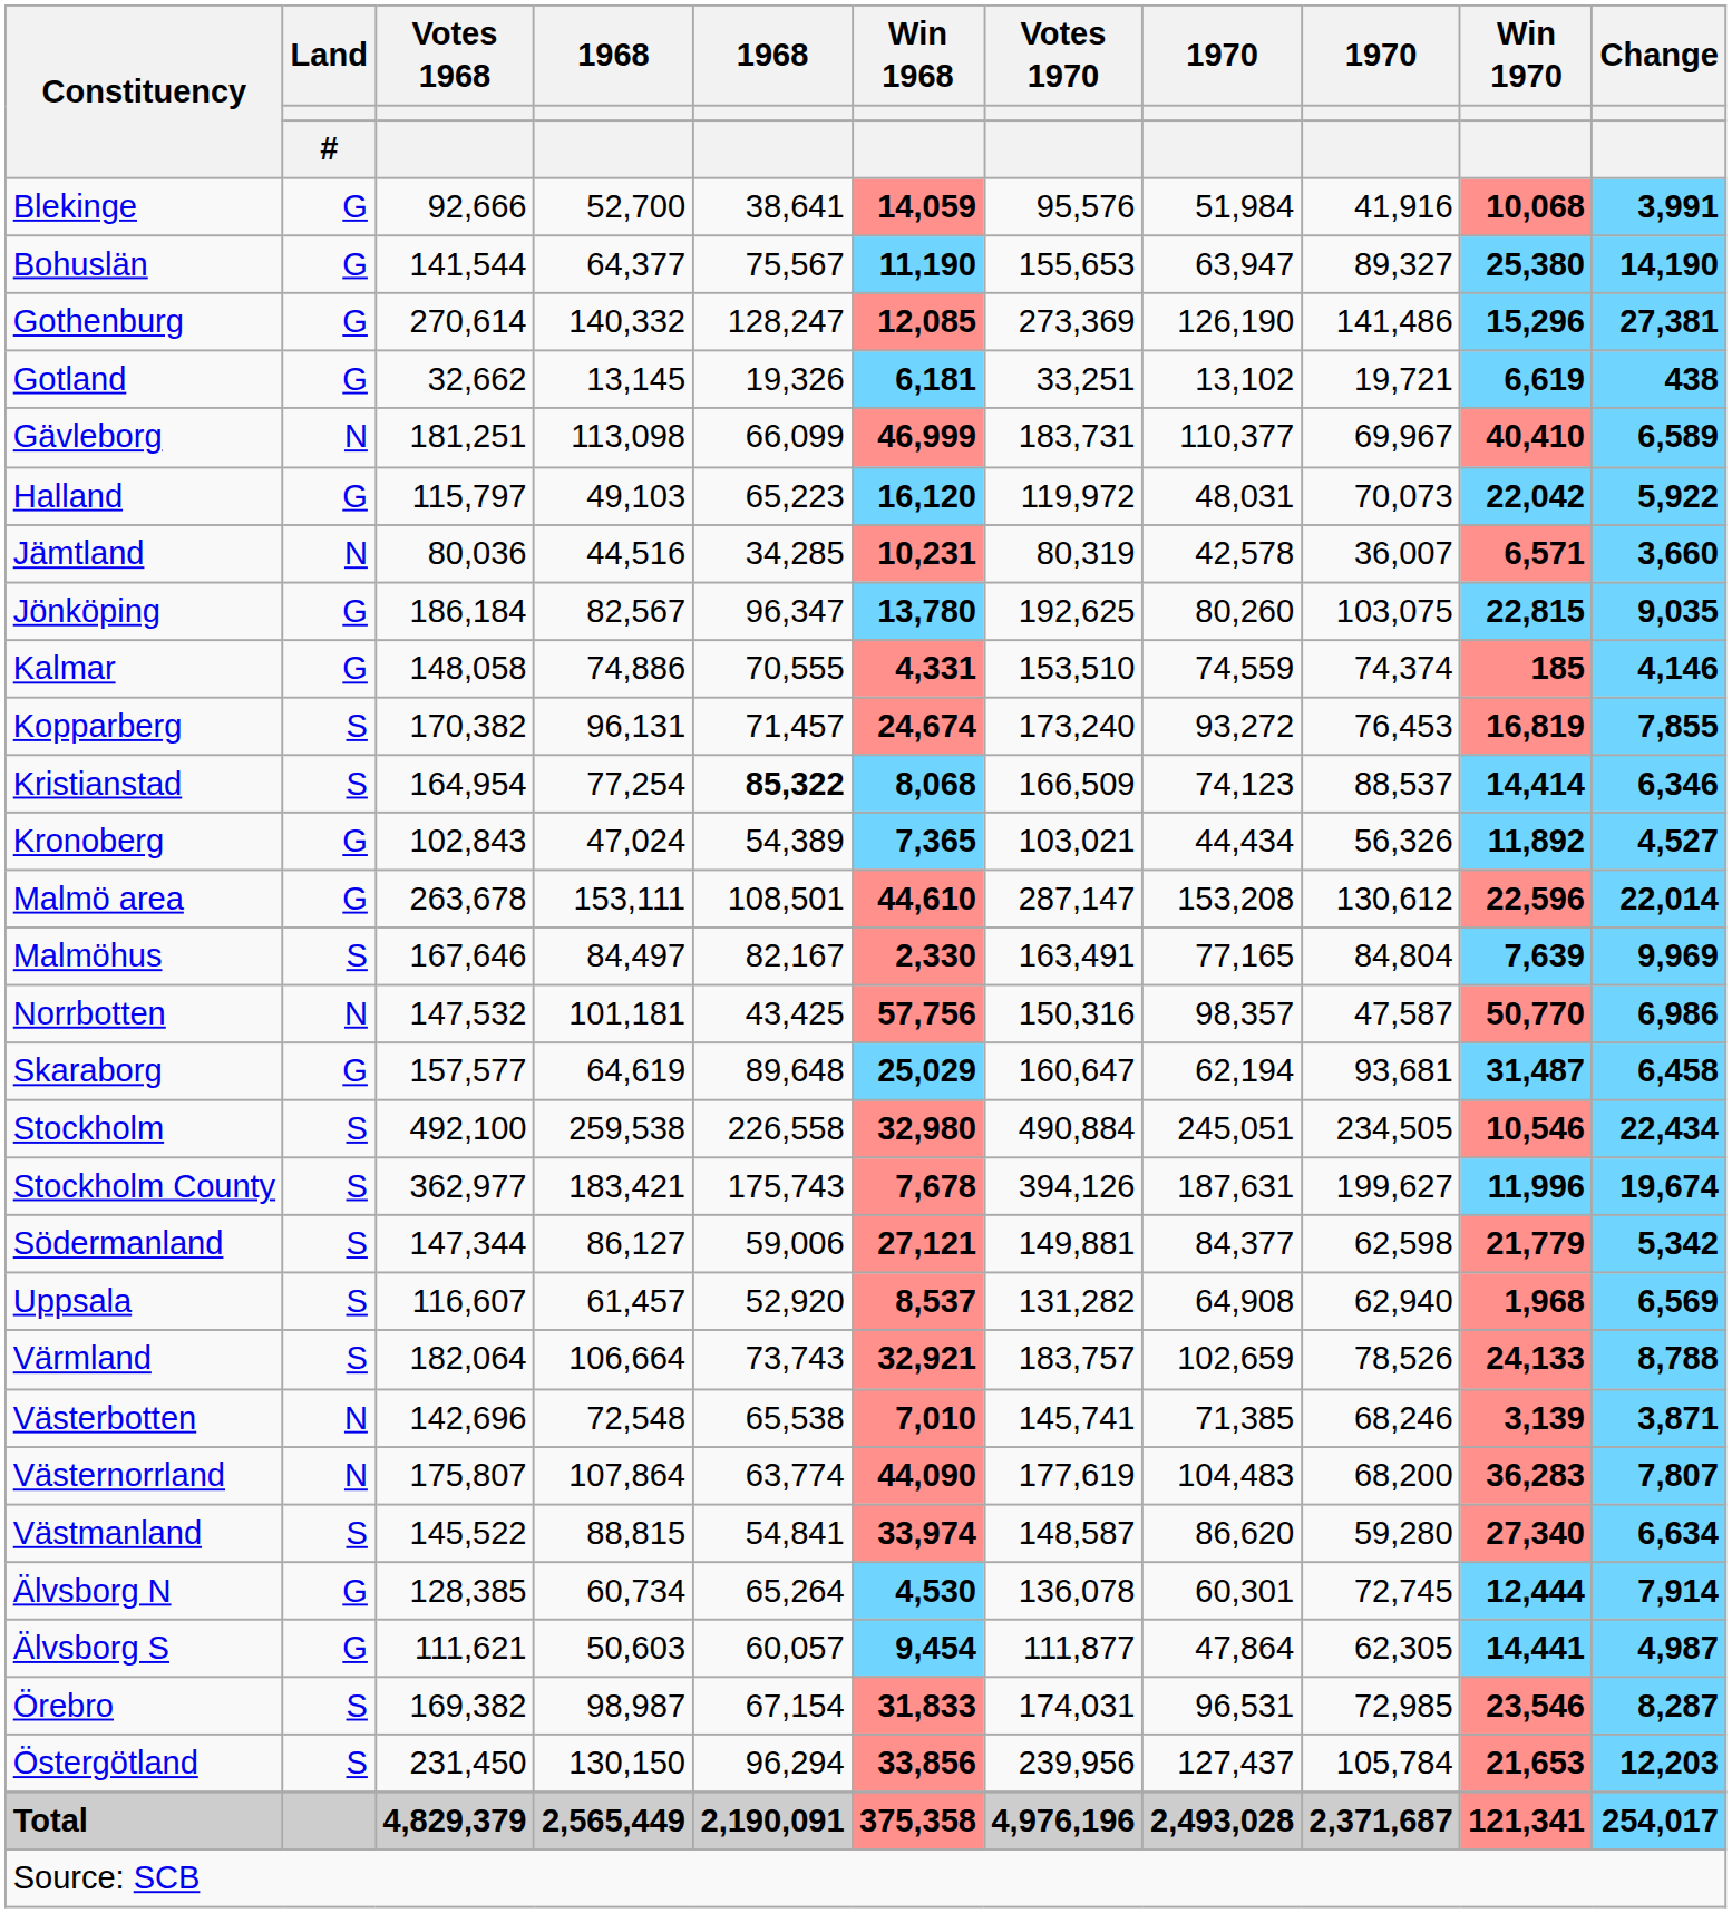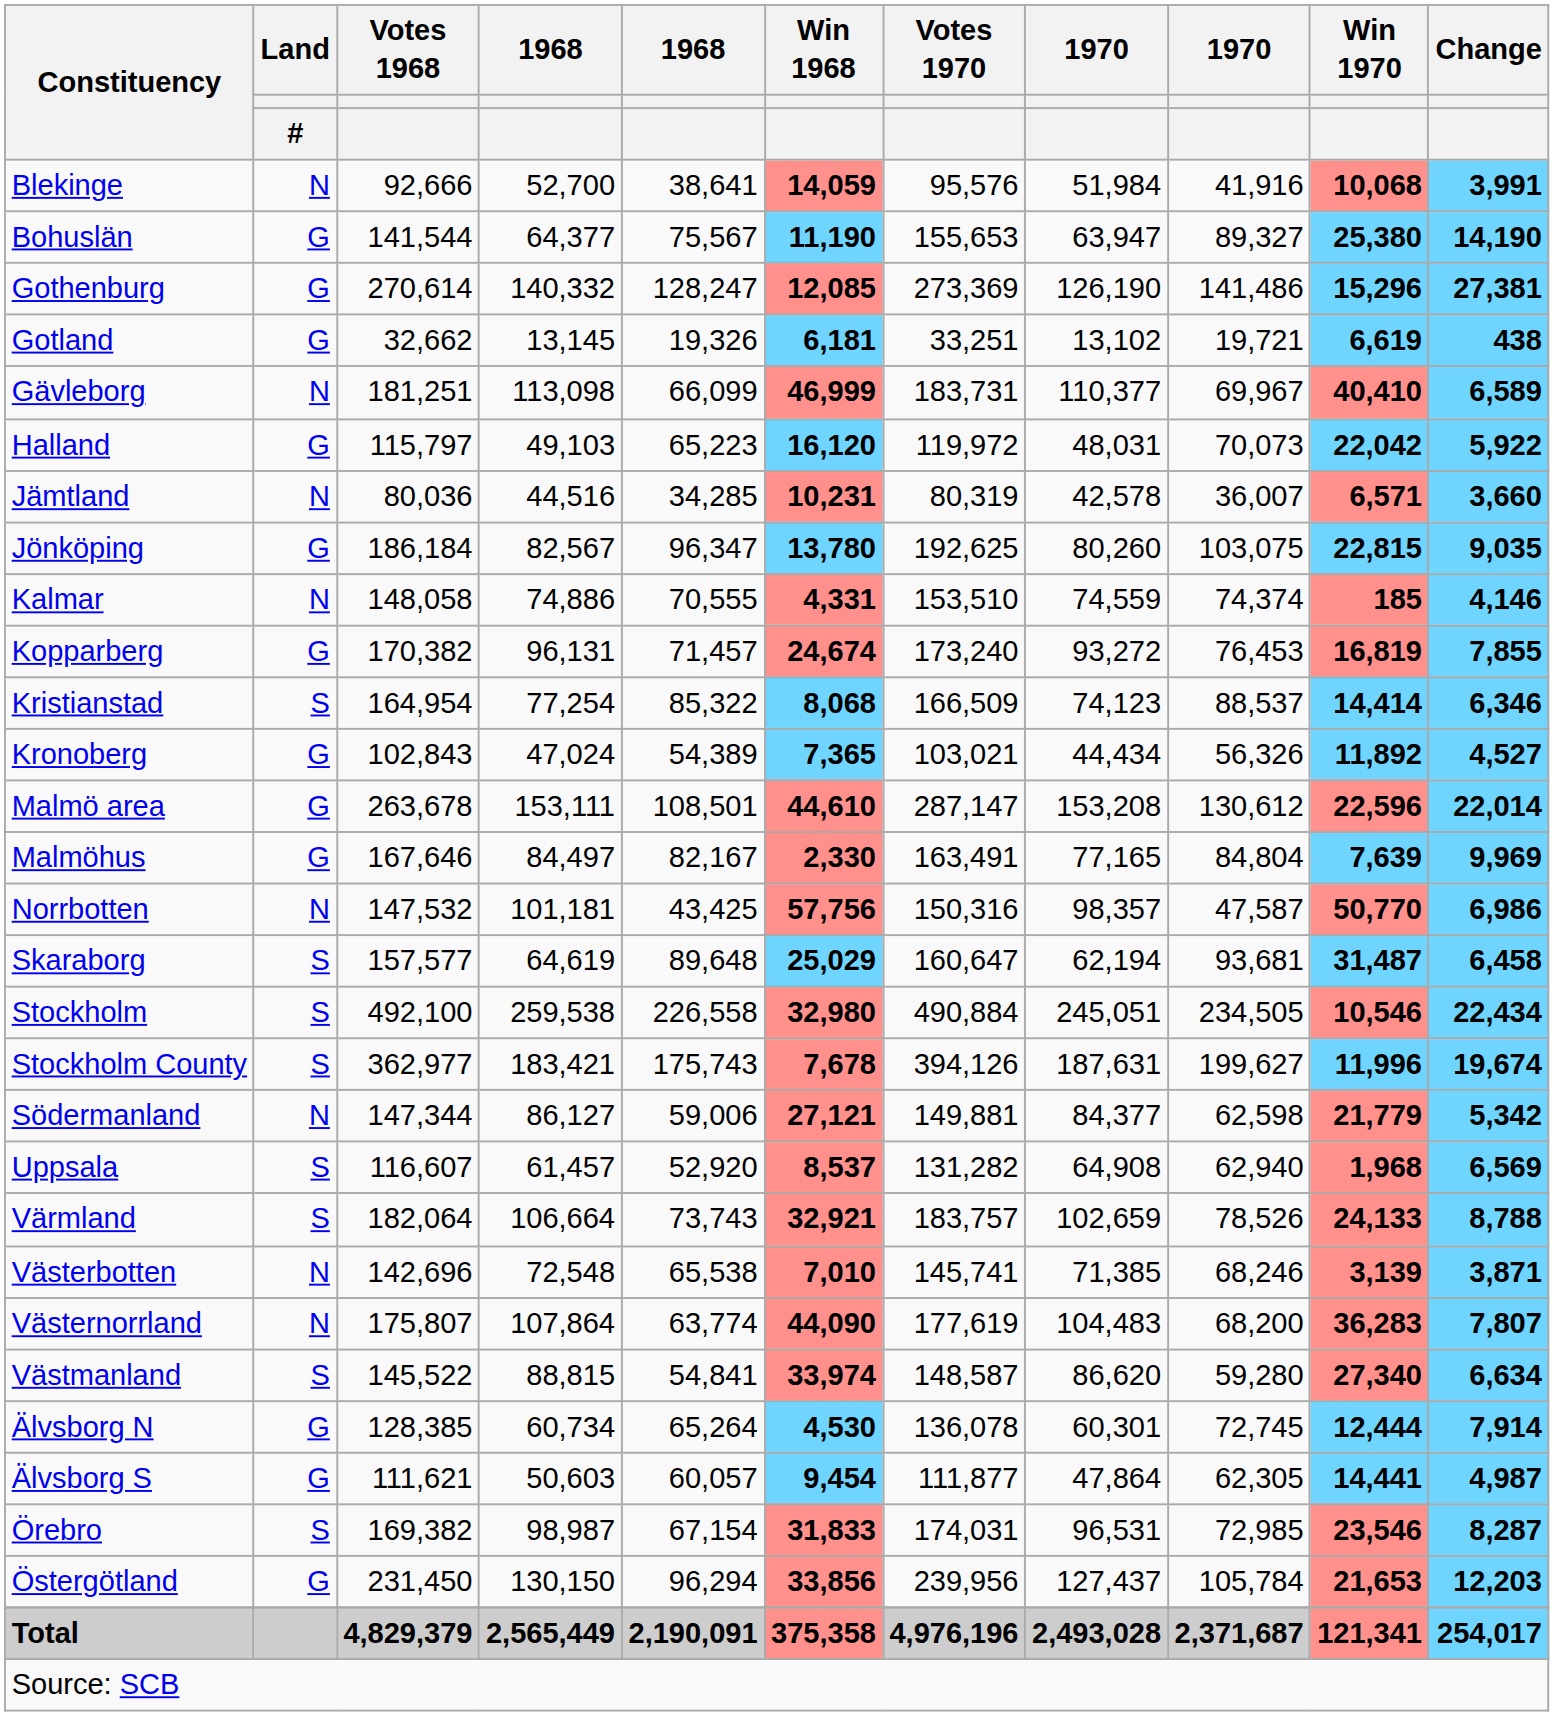Blekinge | Land / #: G -> N
Kalmar | Land / #: G -> N
Kopparberg | Land / #: S -> G
Kristianstad | column 5: bold -> normal
Malmöhus | Land / #: S -> G
Skaraborg | Land / #: G -> S
Södermanland | Land / #: S -> N
Östergötland | Land / #: S -> G
